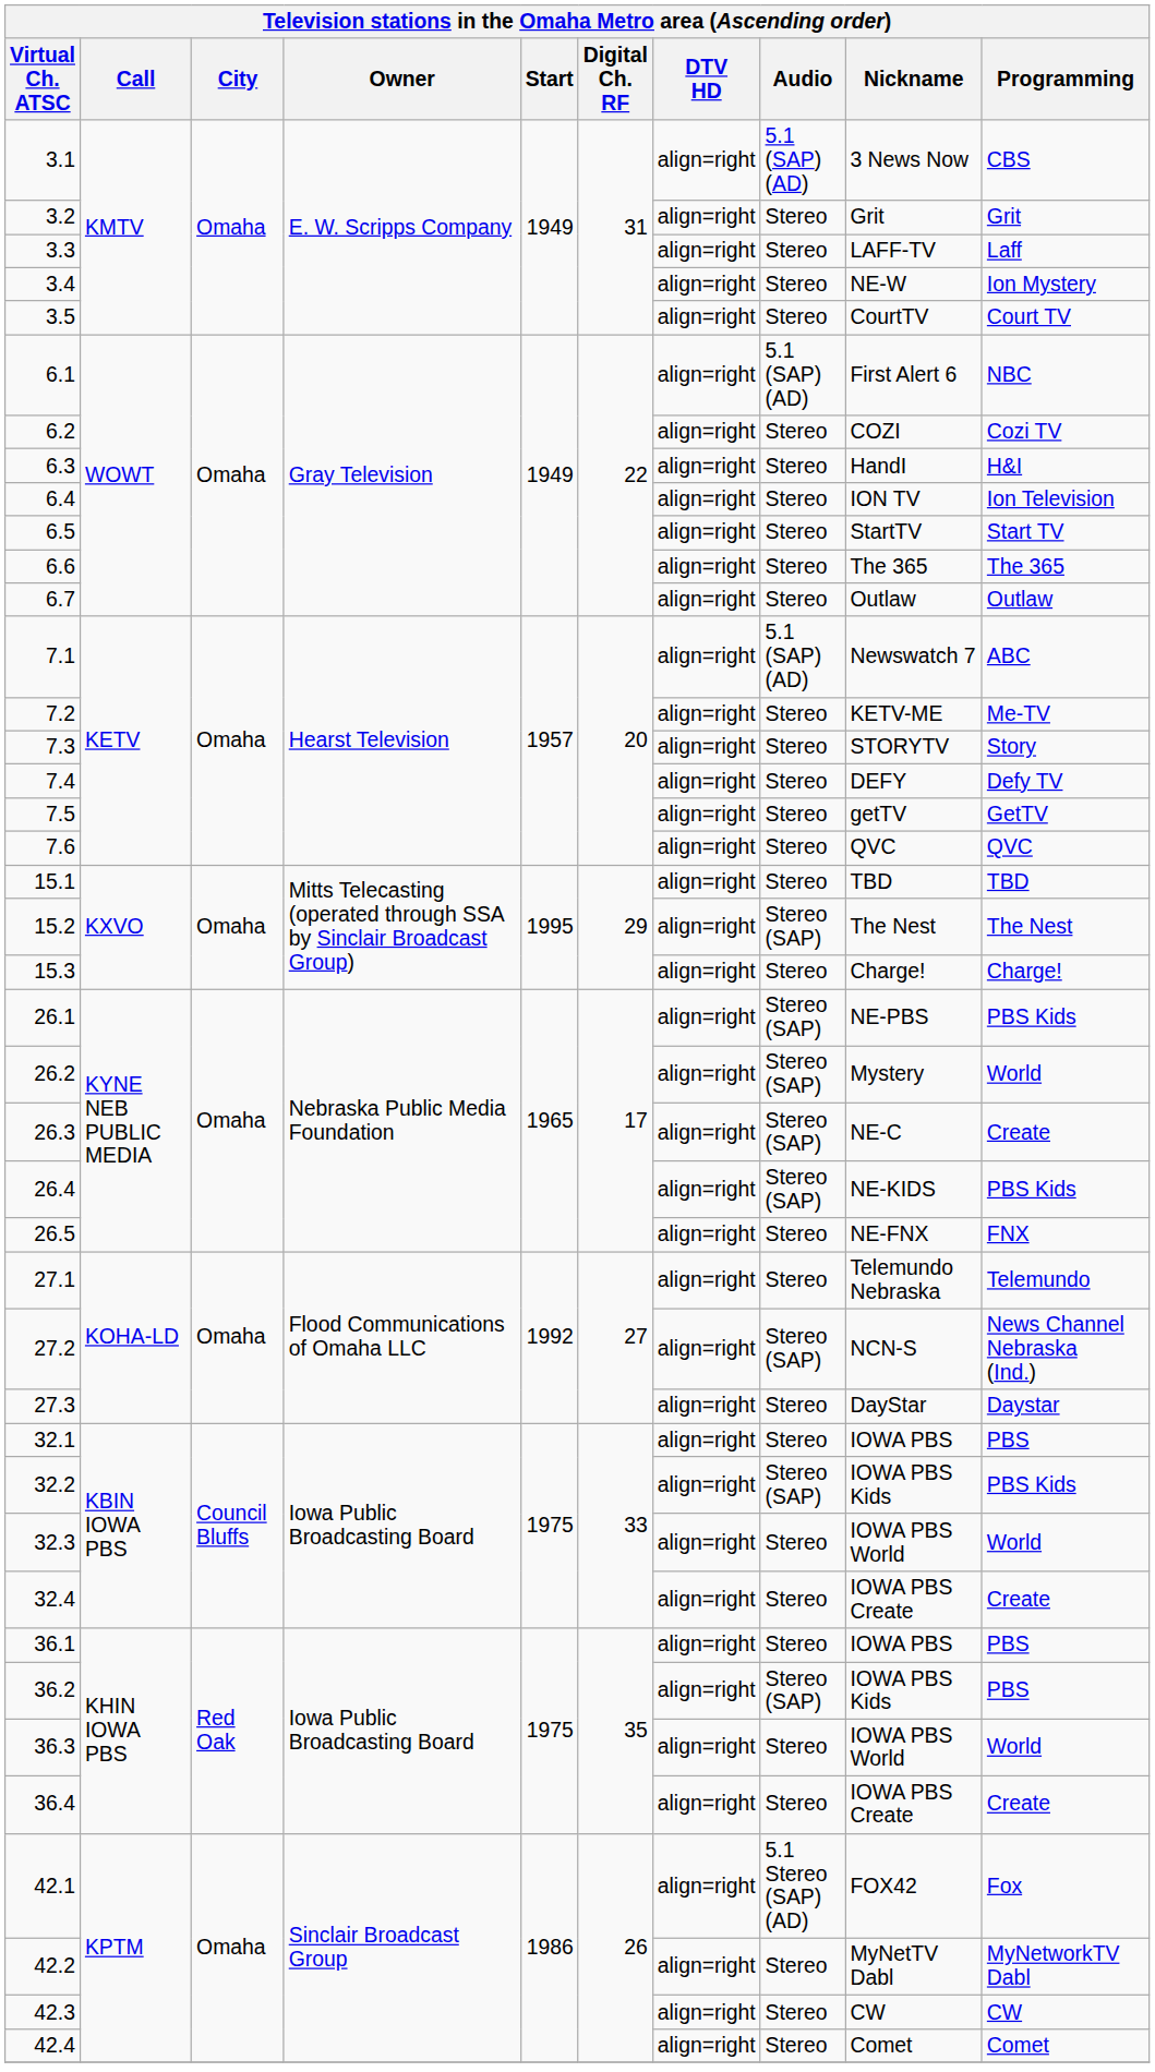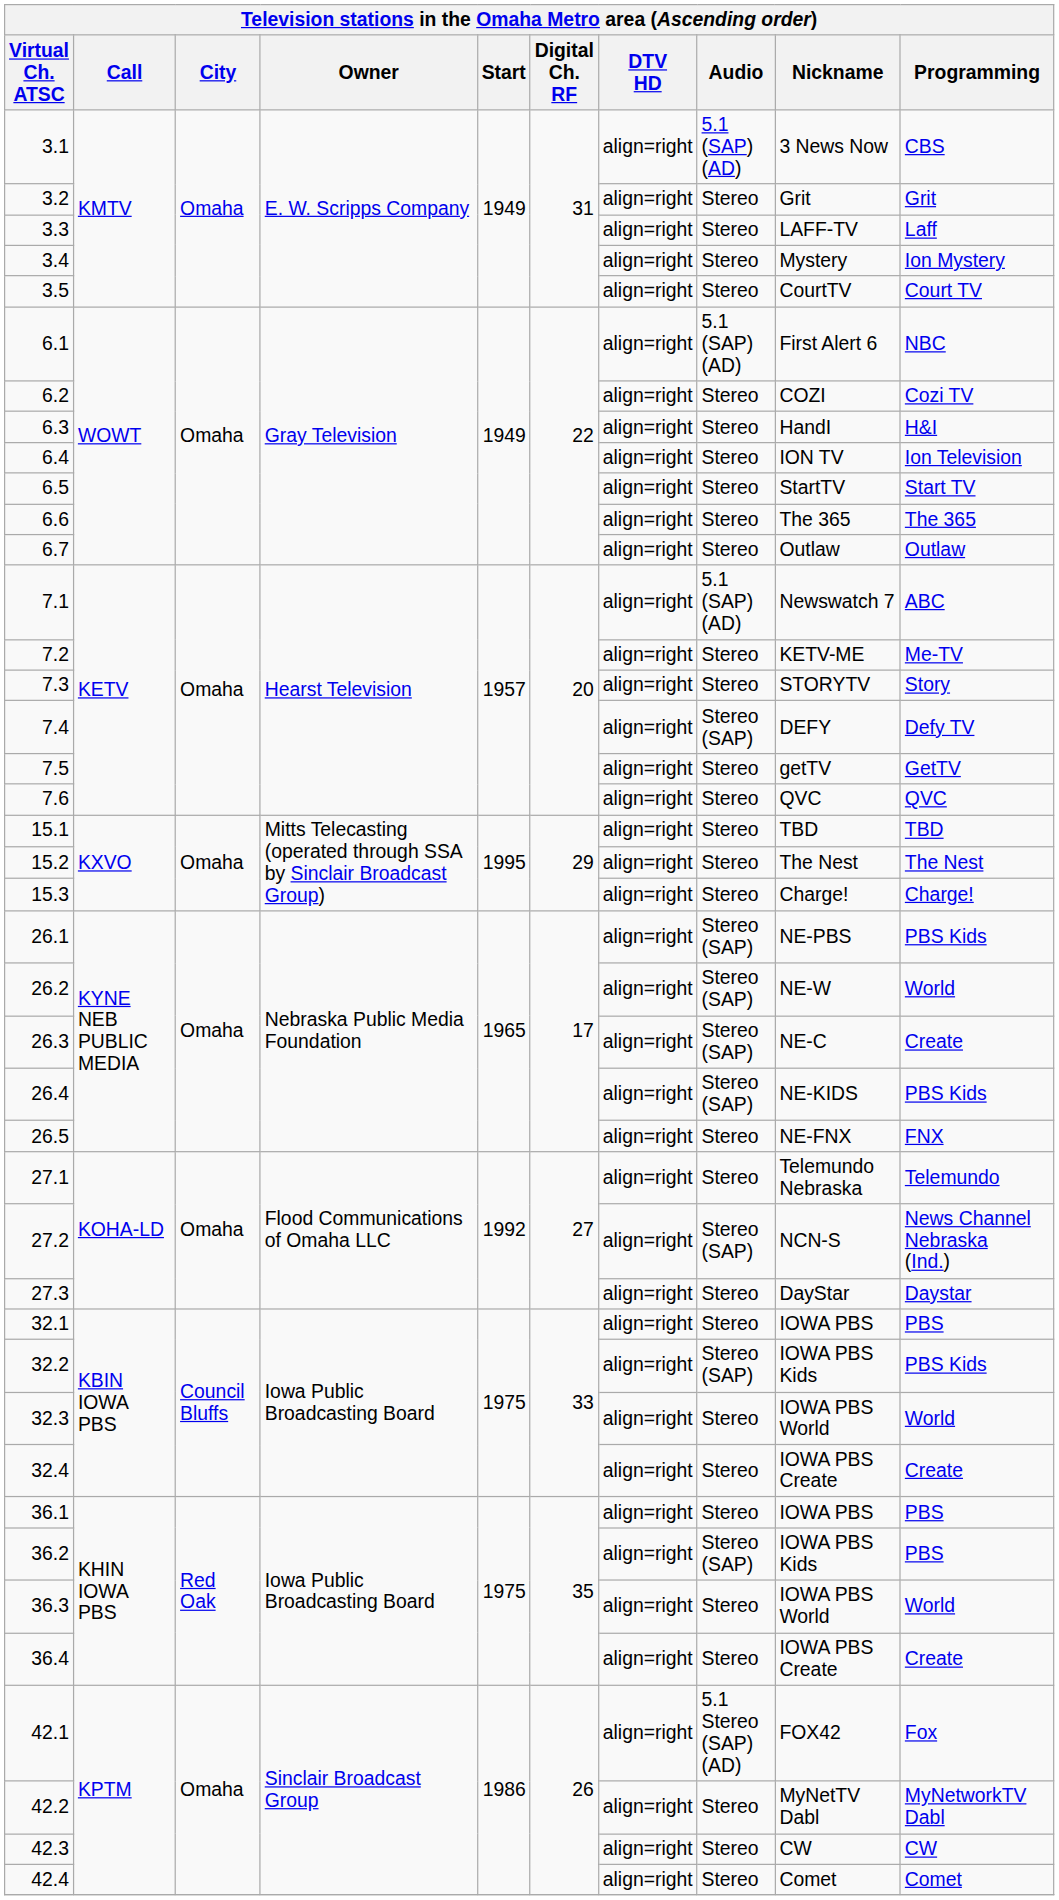3.4 | Nickname: NE-W -> Mystery
7.4 | Audio: Stereo -> Stereo (SAP)
15.2 | Audio: Stereo (SAP) -> Stereo
26.2 | Nickname: Mystery -> NE-W
